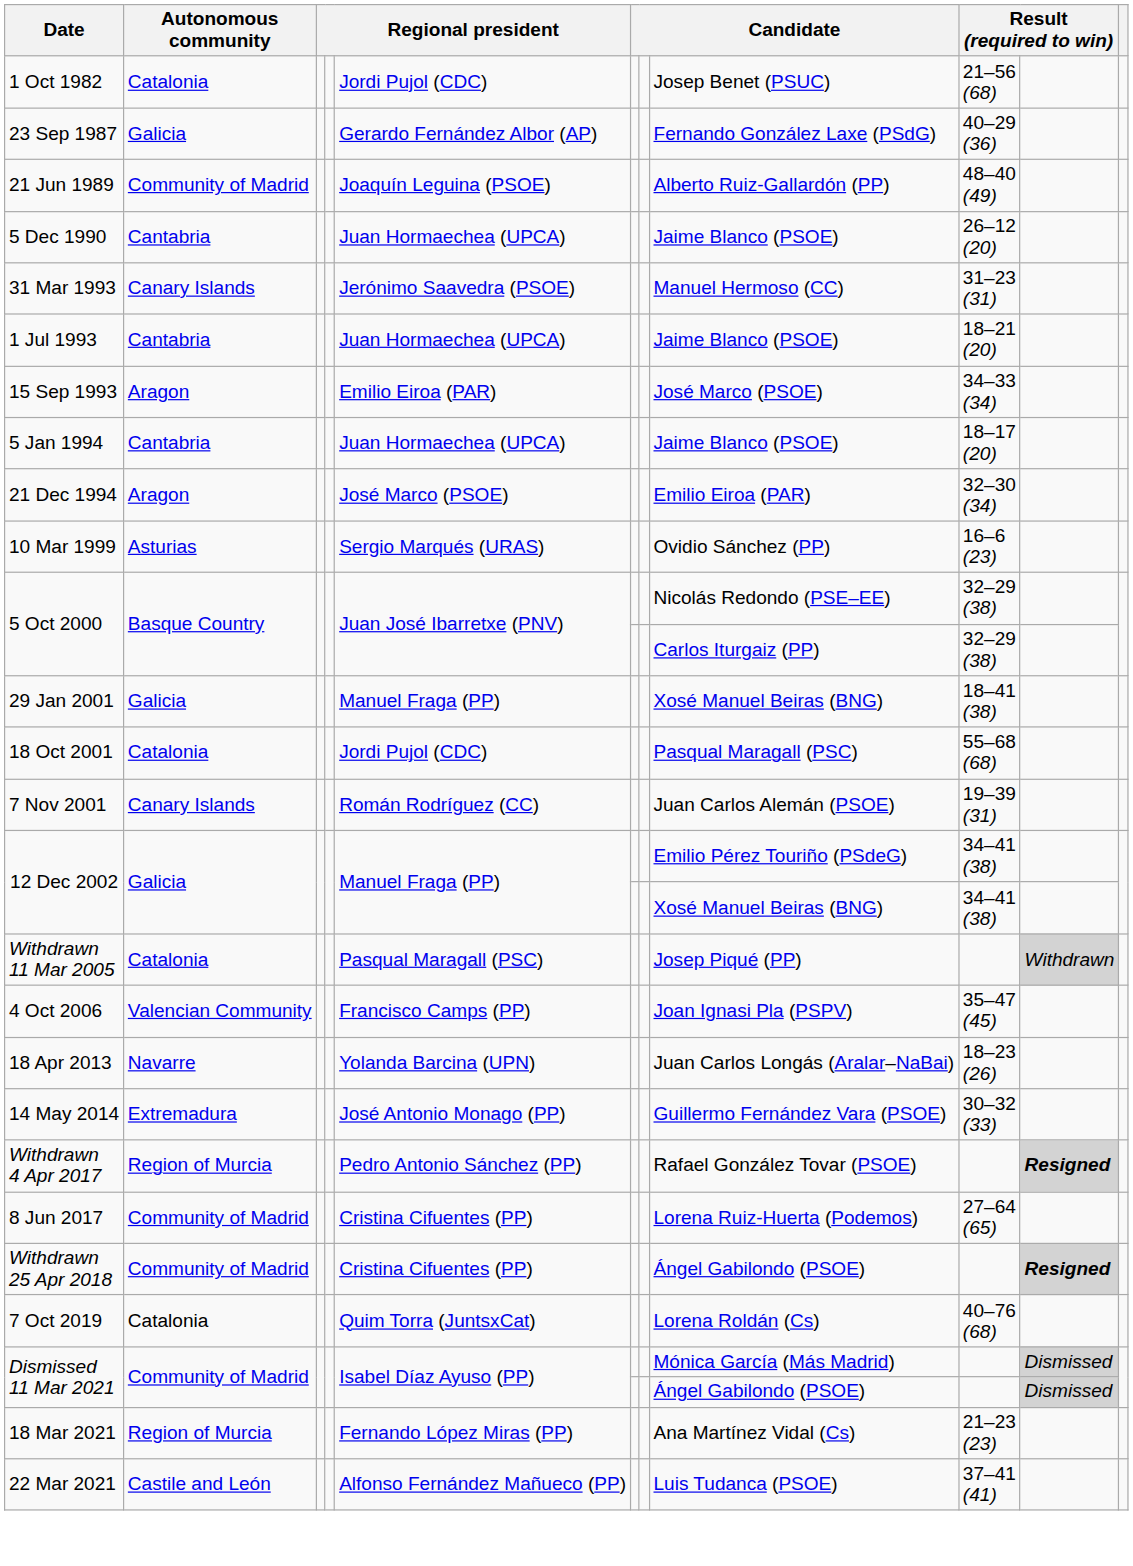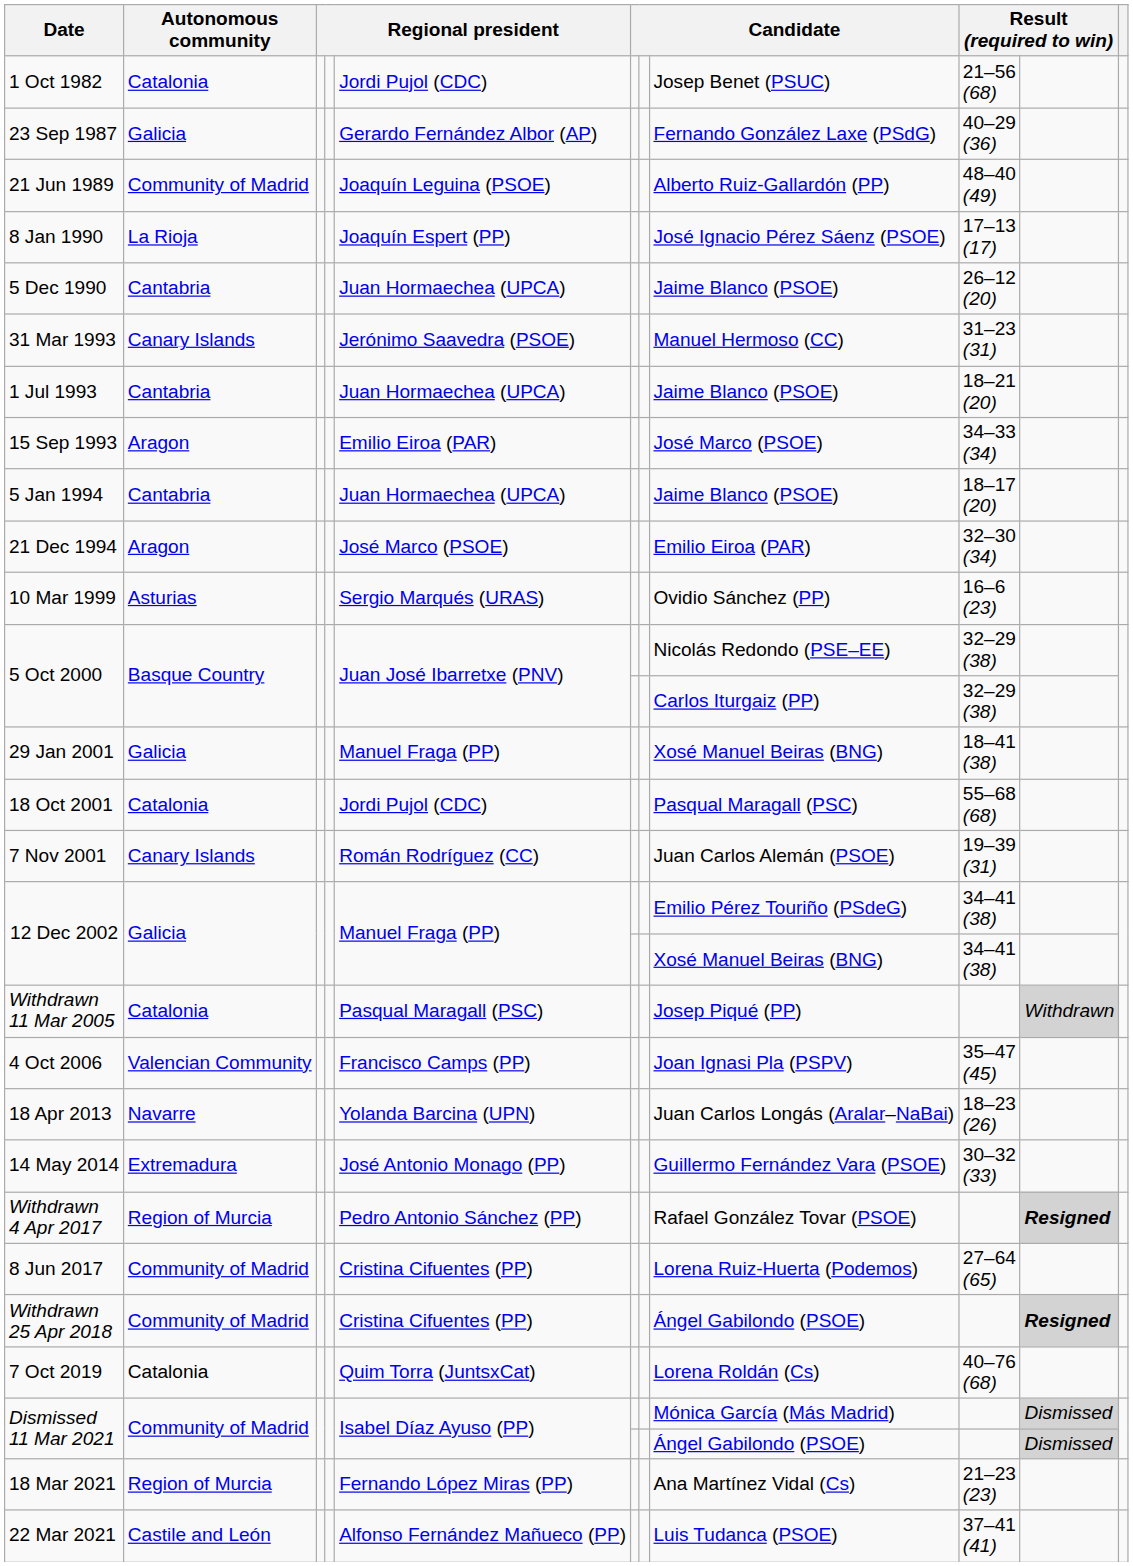+ row: 8 Jan 1990 | La Rioja | Joaquín Espert (PP) | José Ignacio Pérez Sáenz (PSOE) | 17–13 (17)
